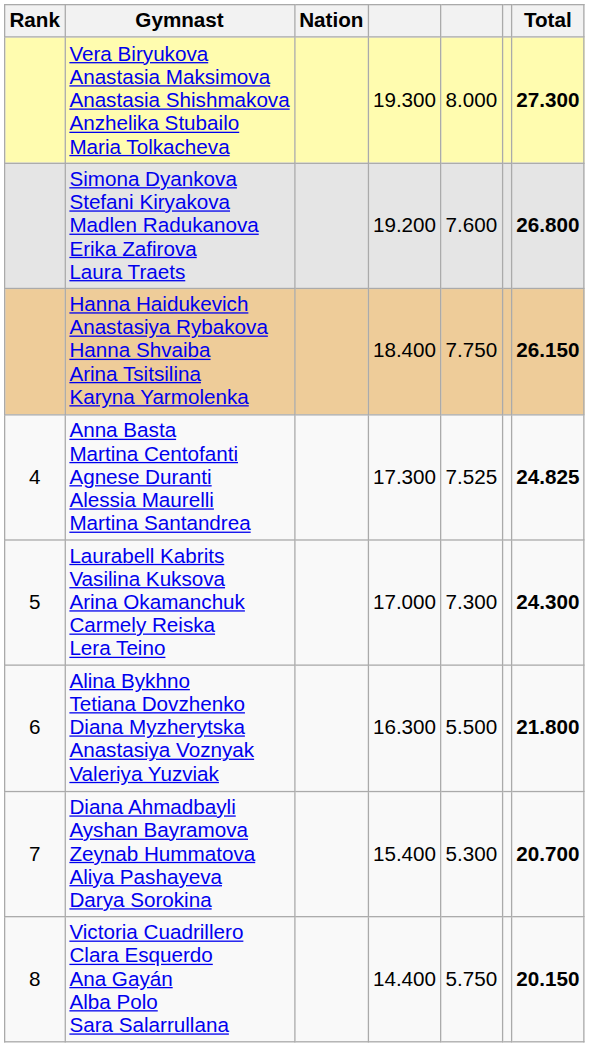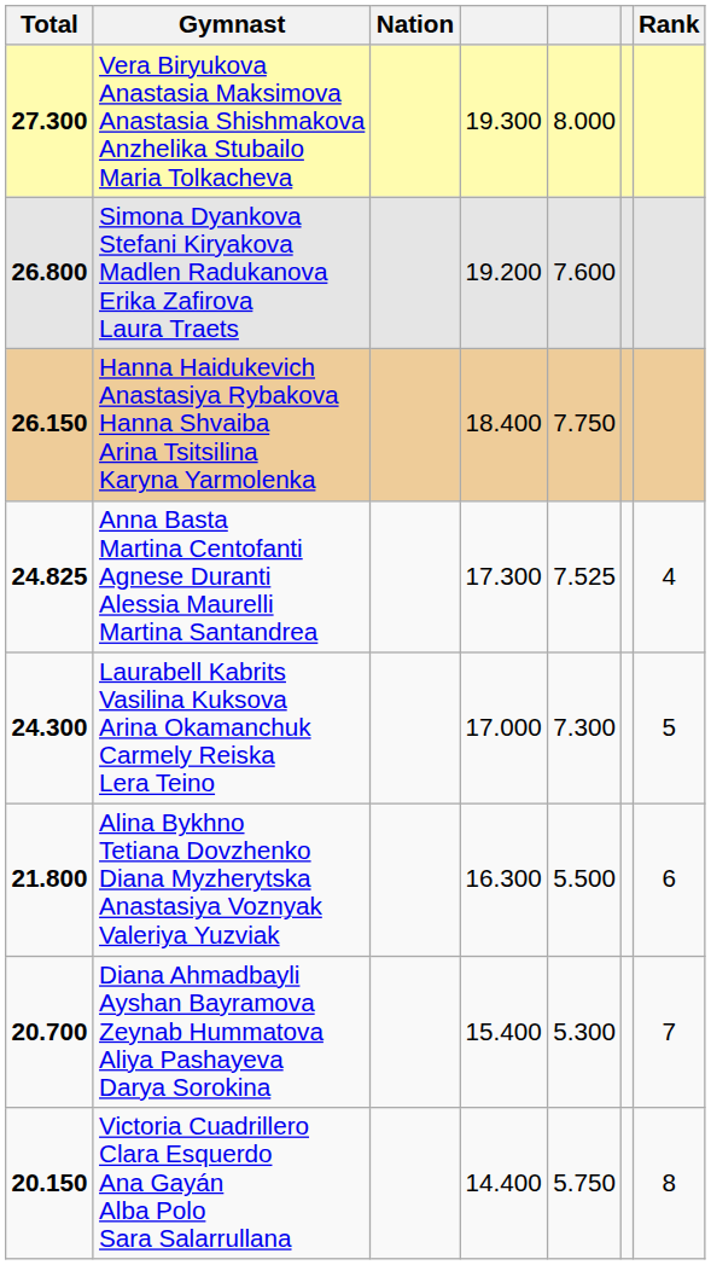columns swapped: Rank <-> Total
